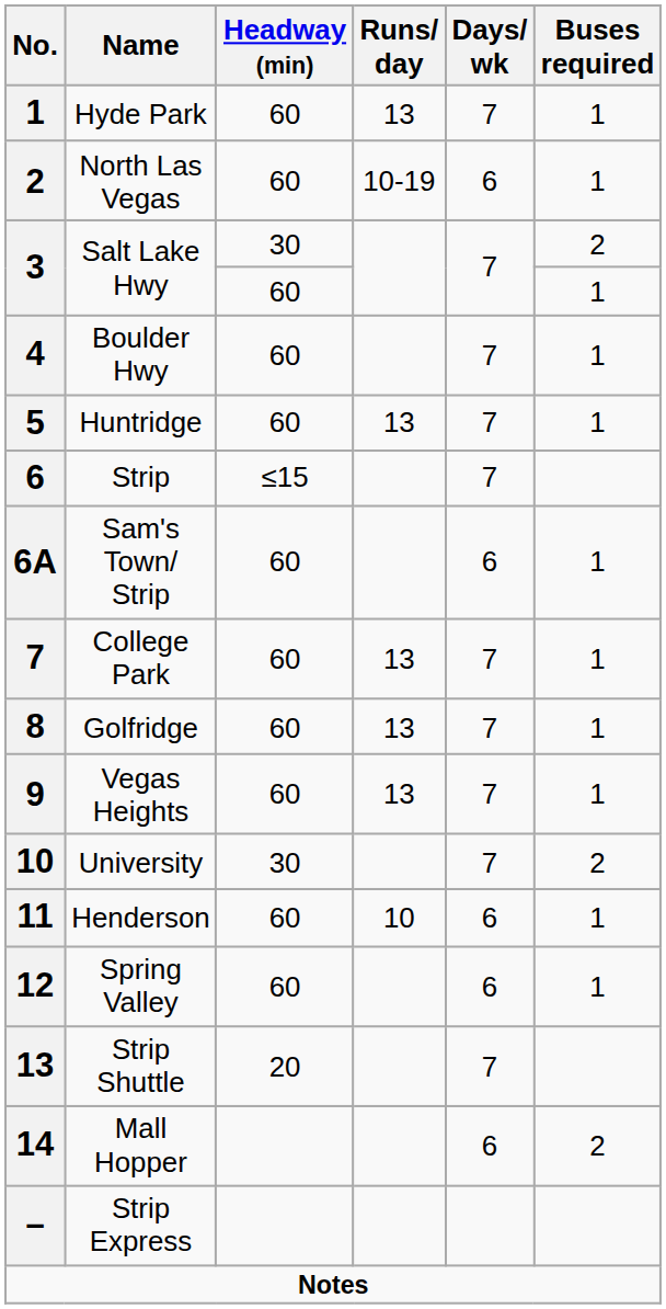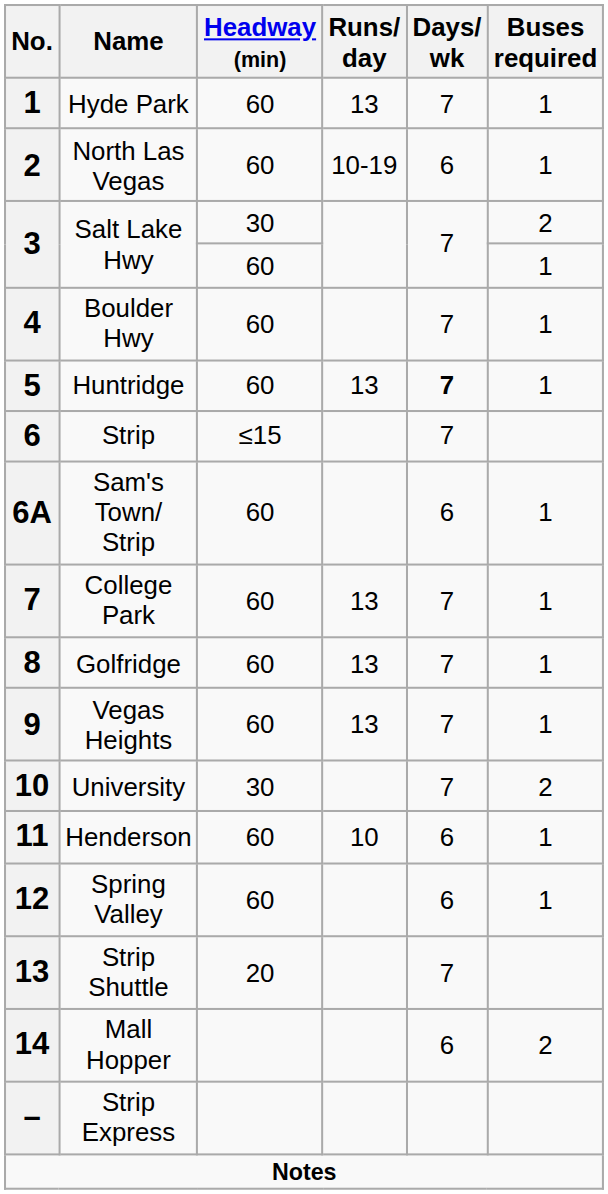Huntridge | Days/ wk: normal -> bold
